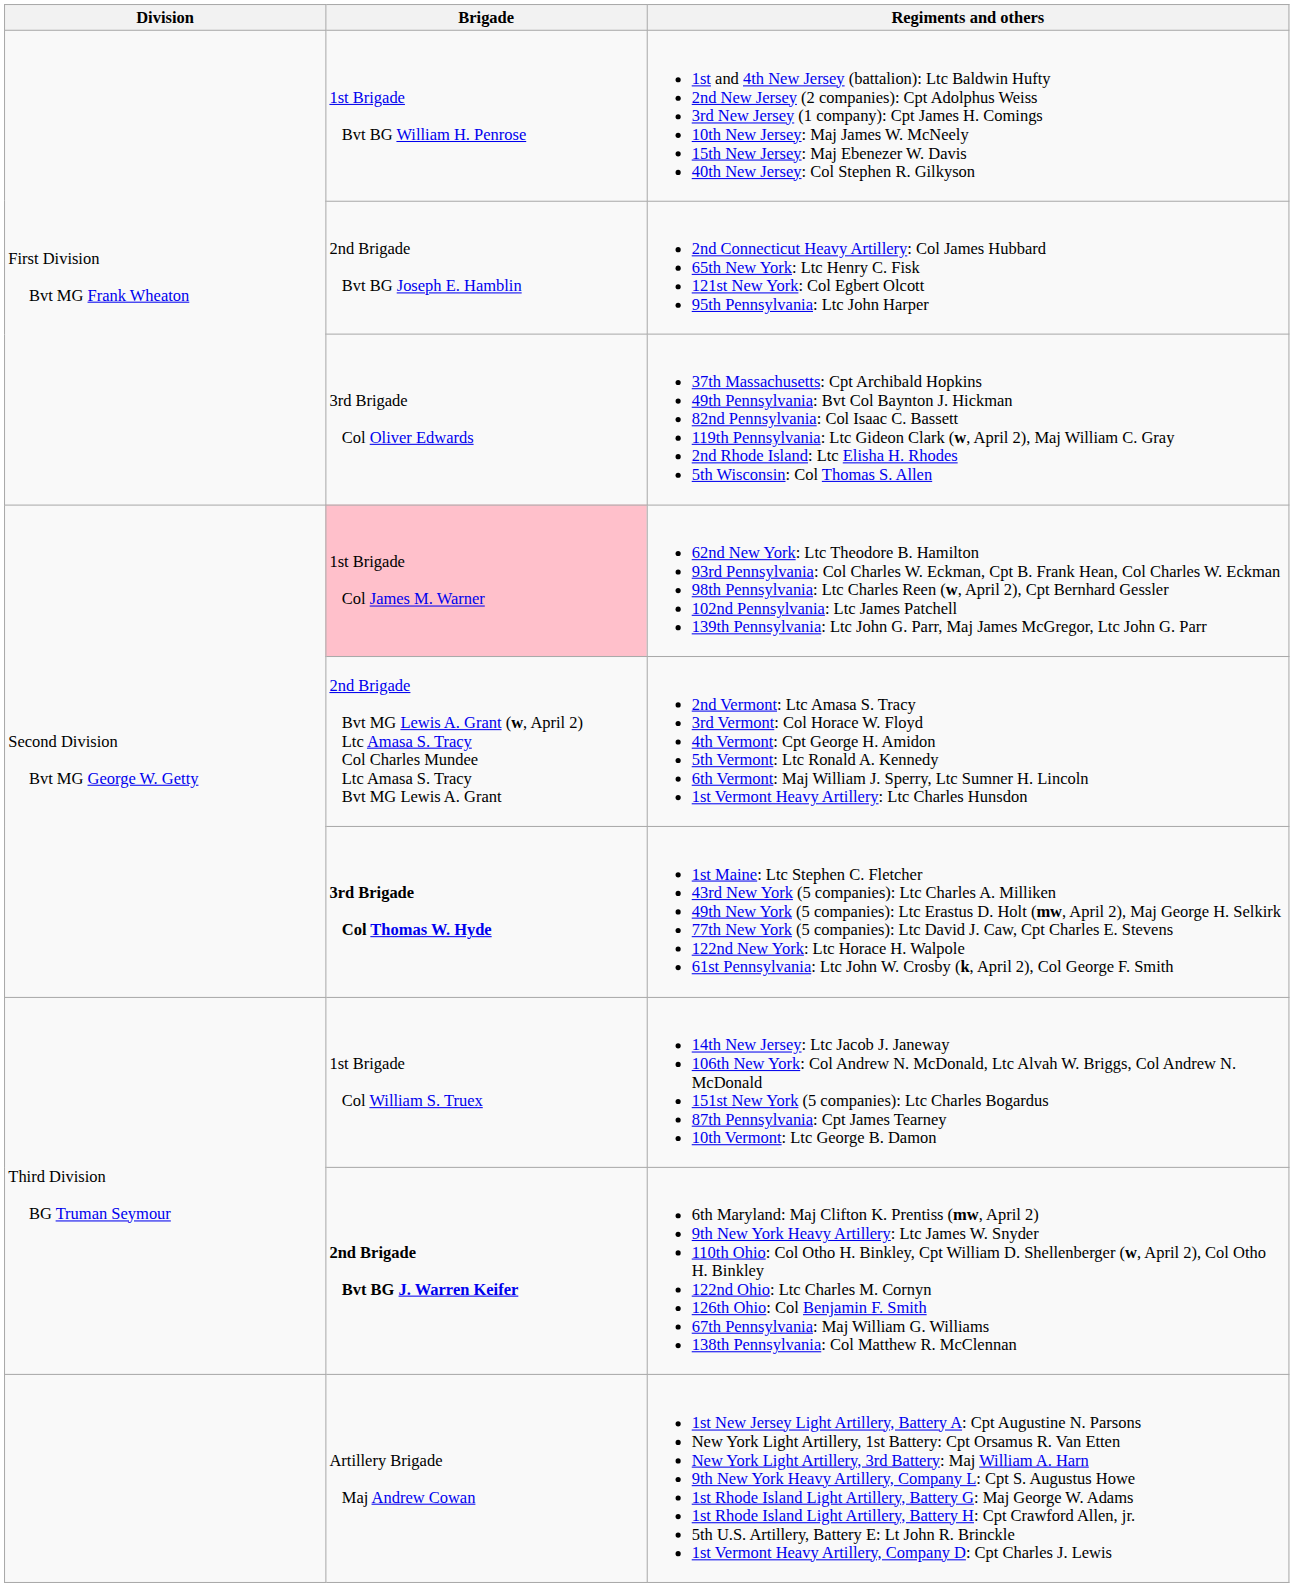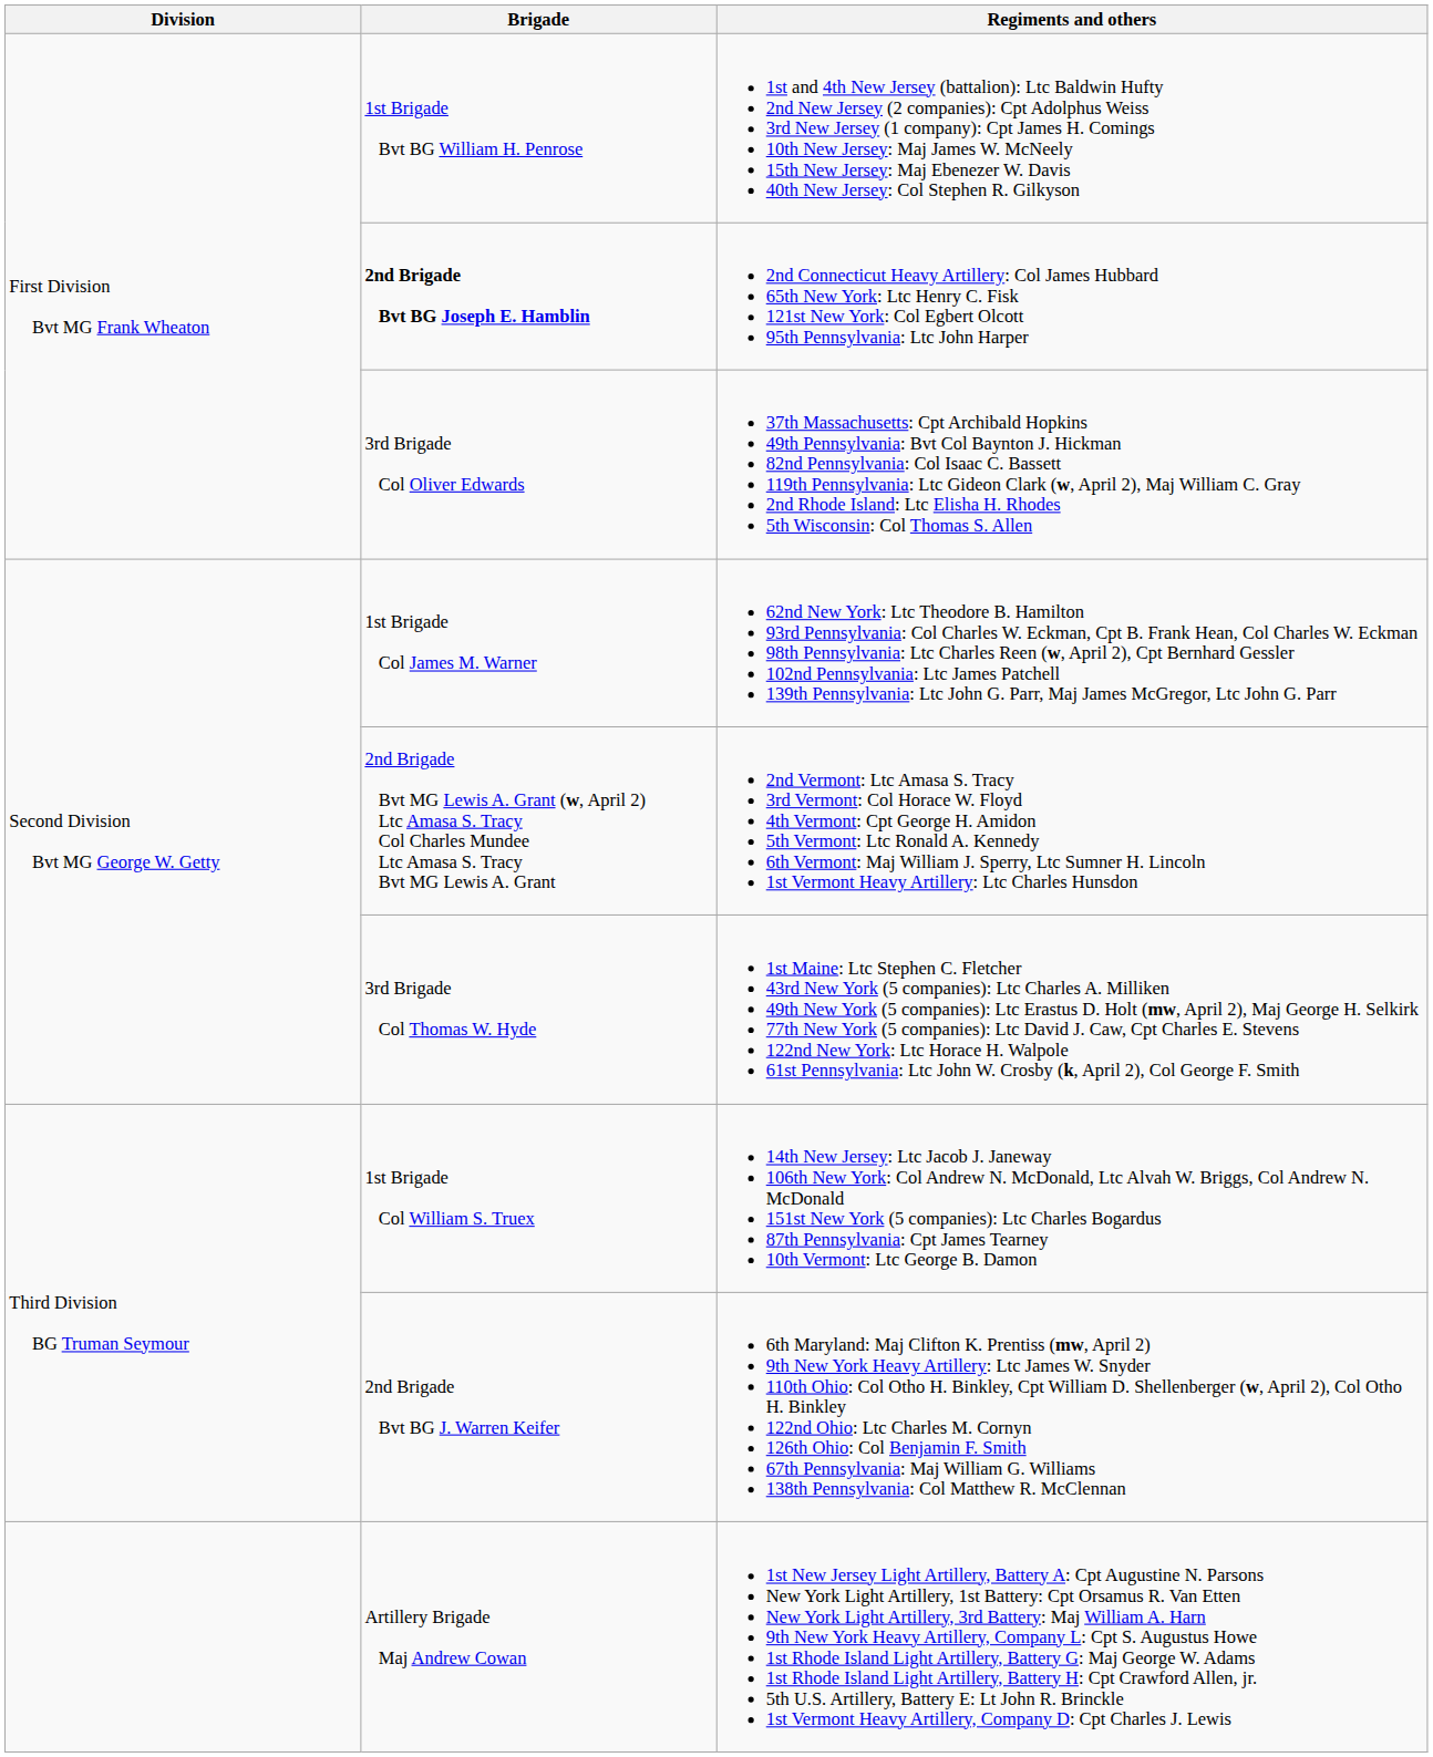2nd Brigade Bvt BG Joseph E. Hamblin | Brigade: normal -> bold
1st Brigade Col James M. Warner | Brigade: pink background -> no background
3rd Brigade Col Thomas W. Hyde | Brigade: bold -> normal
2nd Brigade Bvt BG J. Warren Keifer | Brigade: bold -> normal
